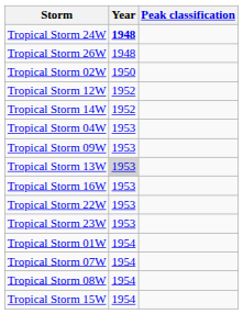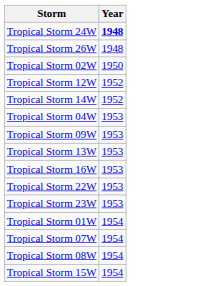- column: Peak classification
Tropical Storm 13W | Year: lightgrey background -> no background
